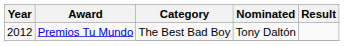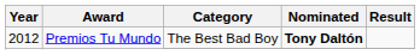Premios Tu Mundo / The Best Bad Boy | Nominated: normal -> bold
